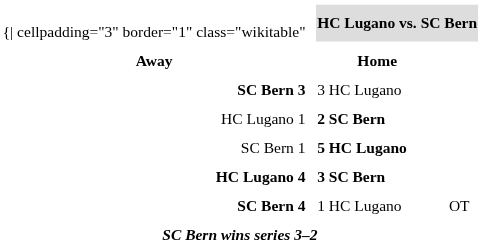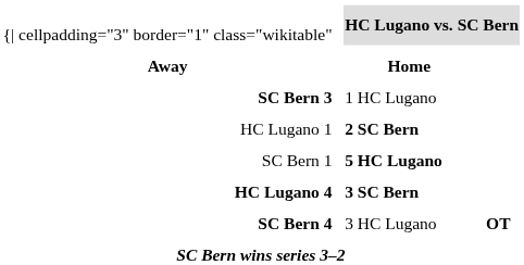SC Bern 3 | column 2: 3 HC Lugano -> 1 HC Lugano
SC Bern 4 | column 2: 1 HC Lugano -> 3 HC Lugano
SC Bern 4 | column 3: normal -> bold
